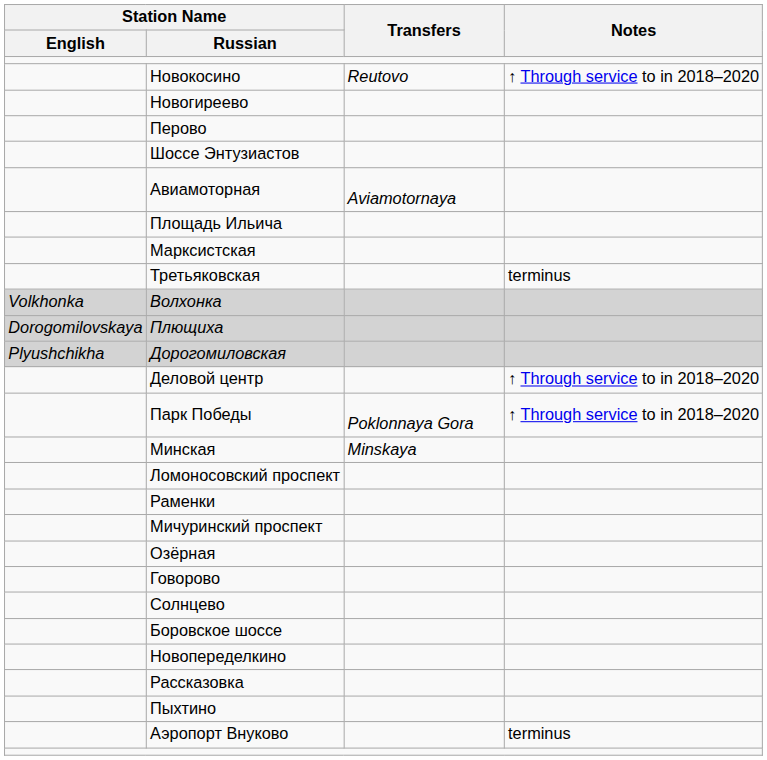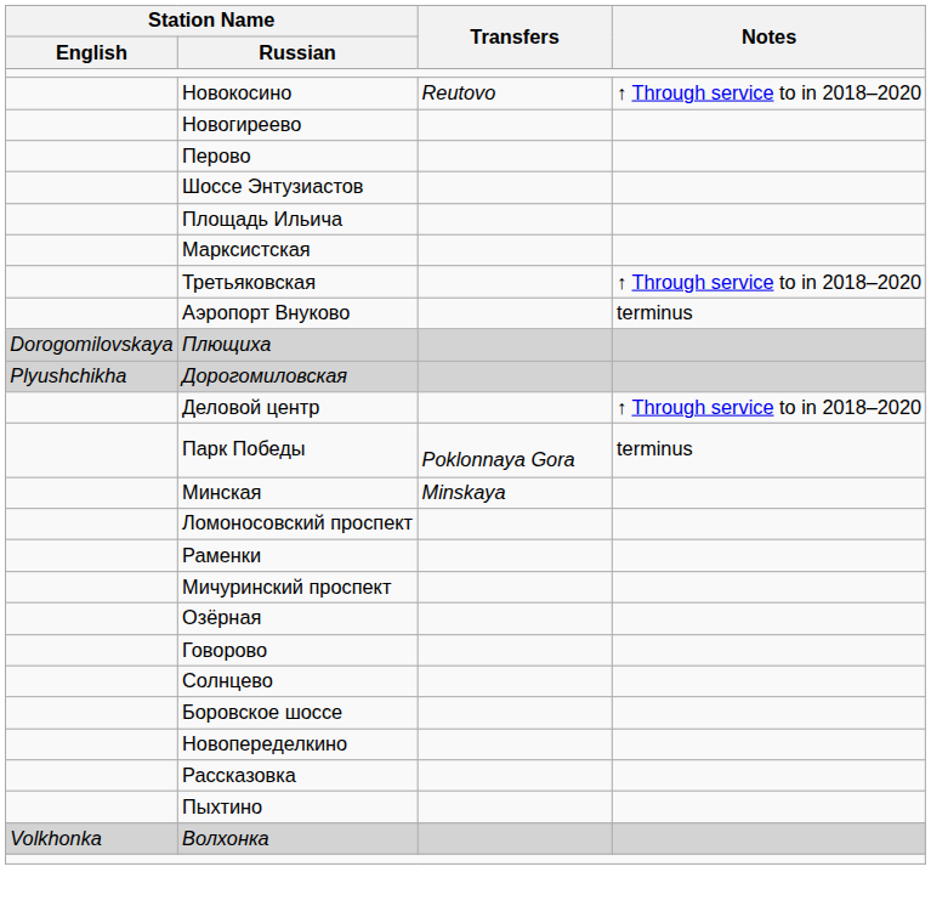- row: Авиамоторная | Aviamotornaya
Третьяковская | Notes: terminus -> ↑ Through service to in 2018–2020
rows swapped: Волхонка <-> Аэропорт Внуково
Парк Победы | Notes: ↑ Through service to in 2018–2020 -> terminus
